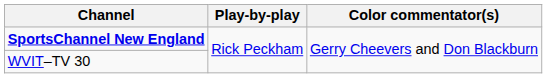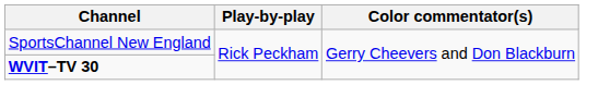SportsChannel New England | Channel: bold -> normal
WVIT–TV 30 | Channel: normal -> bold
